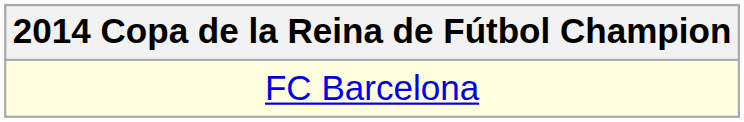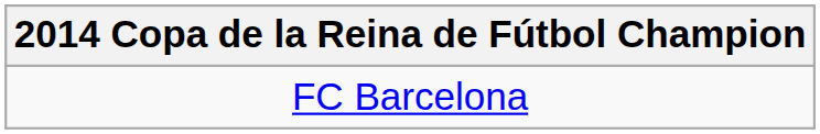row 2 | column 1: lightyellow background -> no background
